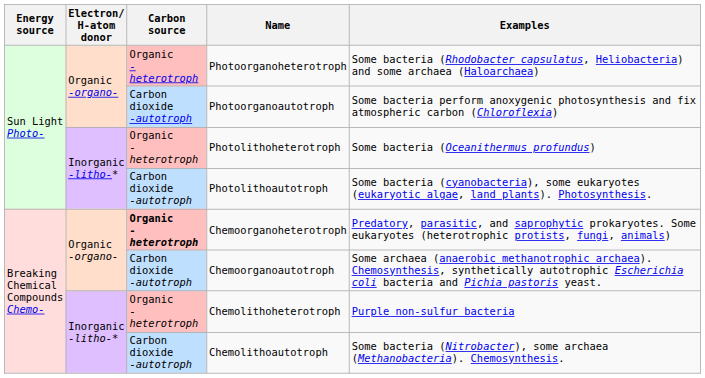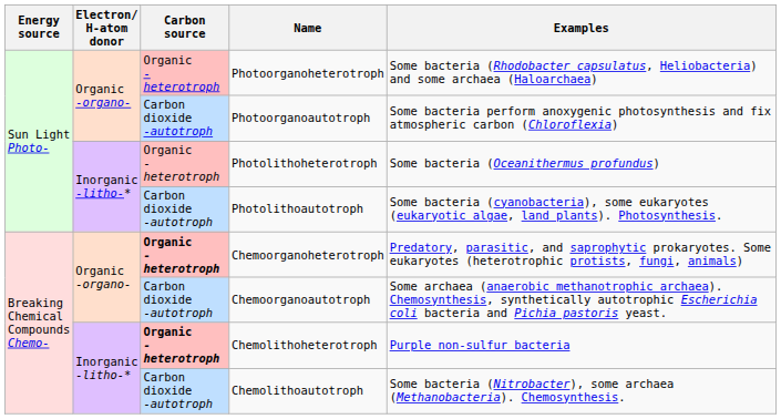Chemolithoheterotroph | Carbon source: normal -> bold
